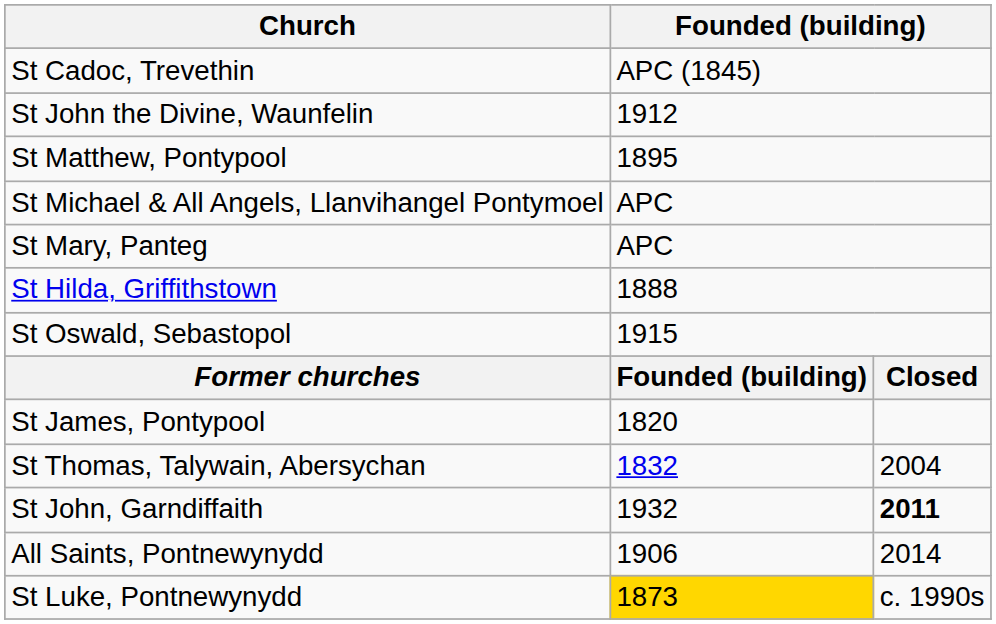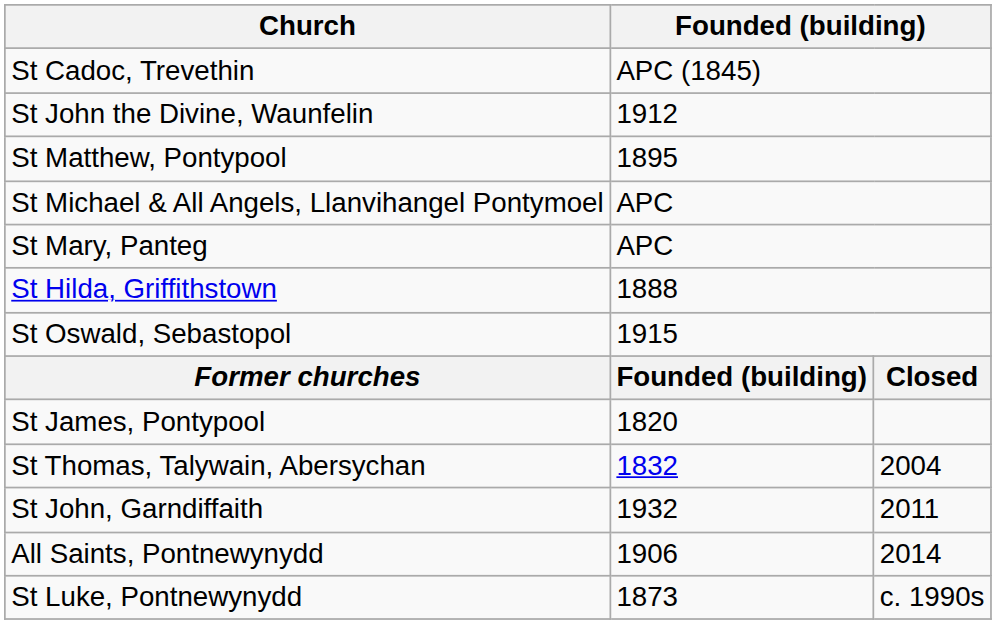St John, Garndiffaith | column 3: bold -> normal
St Luke, Pontnewynydd | column 2: gold background -> no background
